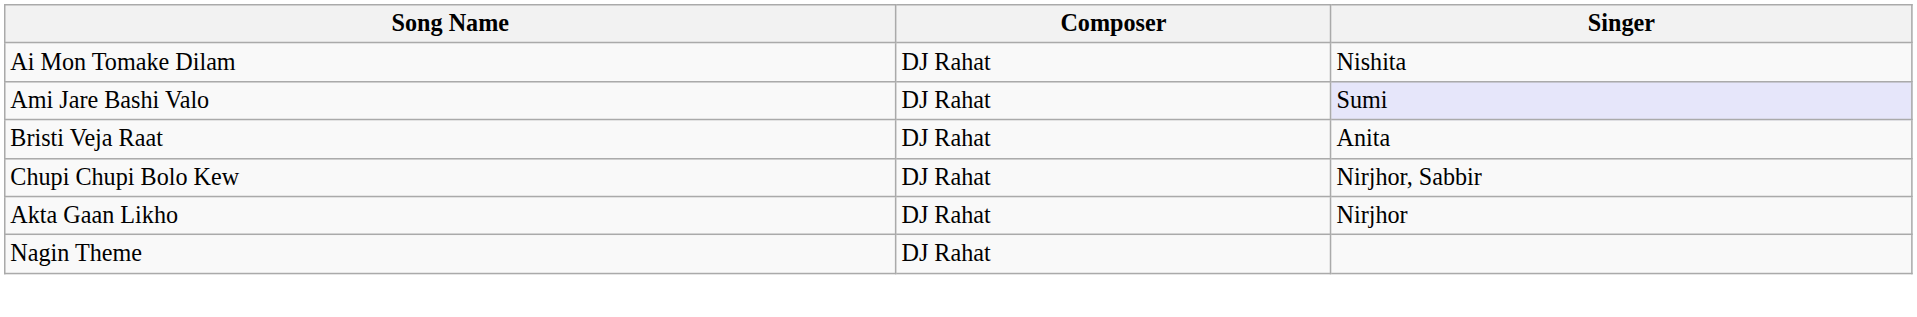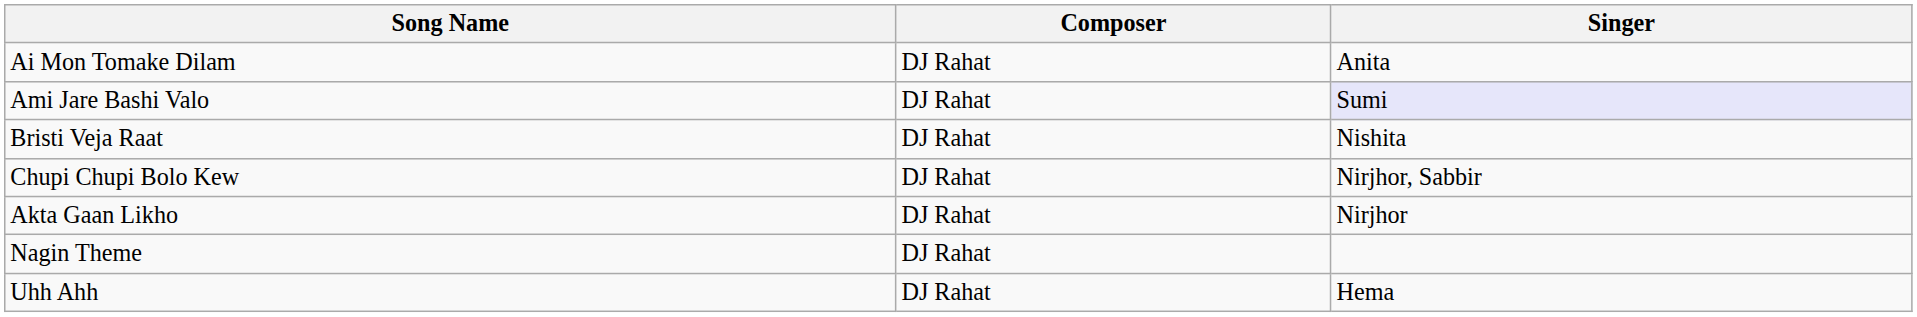Ai Mon Tomake Dilam | Singer: Nishita -> Anita
Bristi Veja Raat | Singer: Anita -> Nishita
+ row: Uhh Ahh | DJ Rahat | Hema
